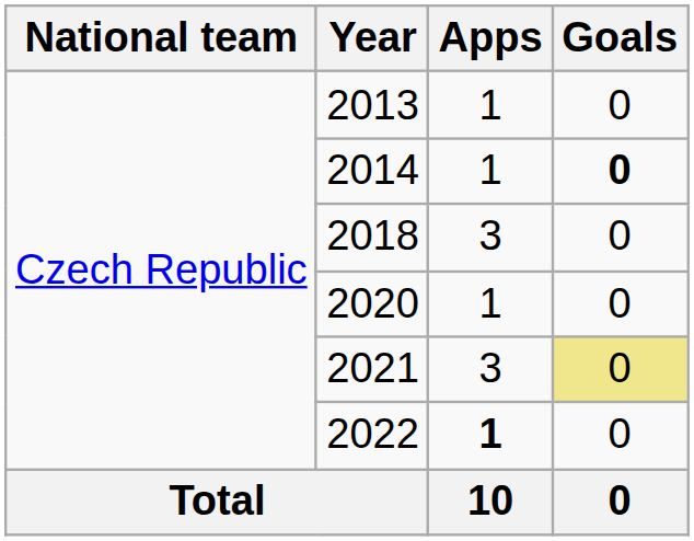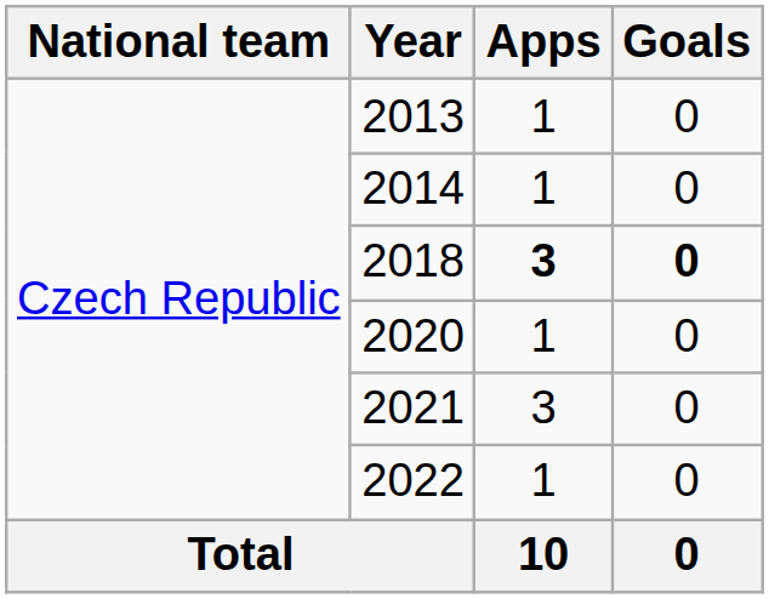2014 | Goals: bold -> normal
2018 | Apps: normal -> bold
2018 | Goals: normal -> bold
2021 | Goals: khaki background -> no background
2022 | Apps: bold -> normal
